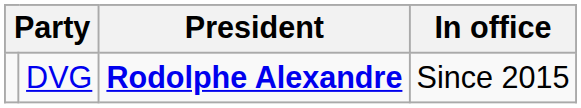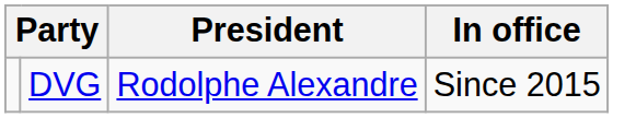DVG | President: bold -> normal
